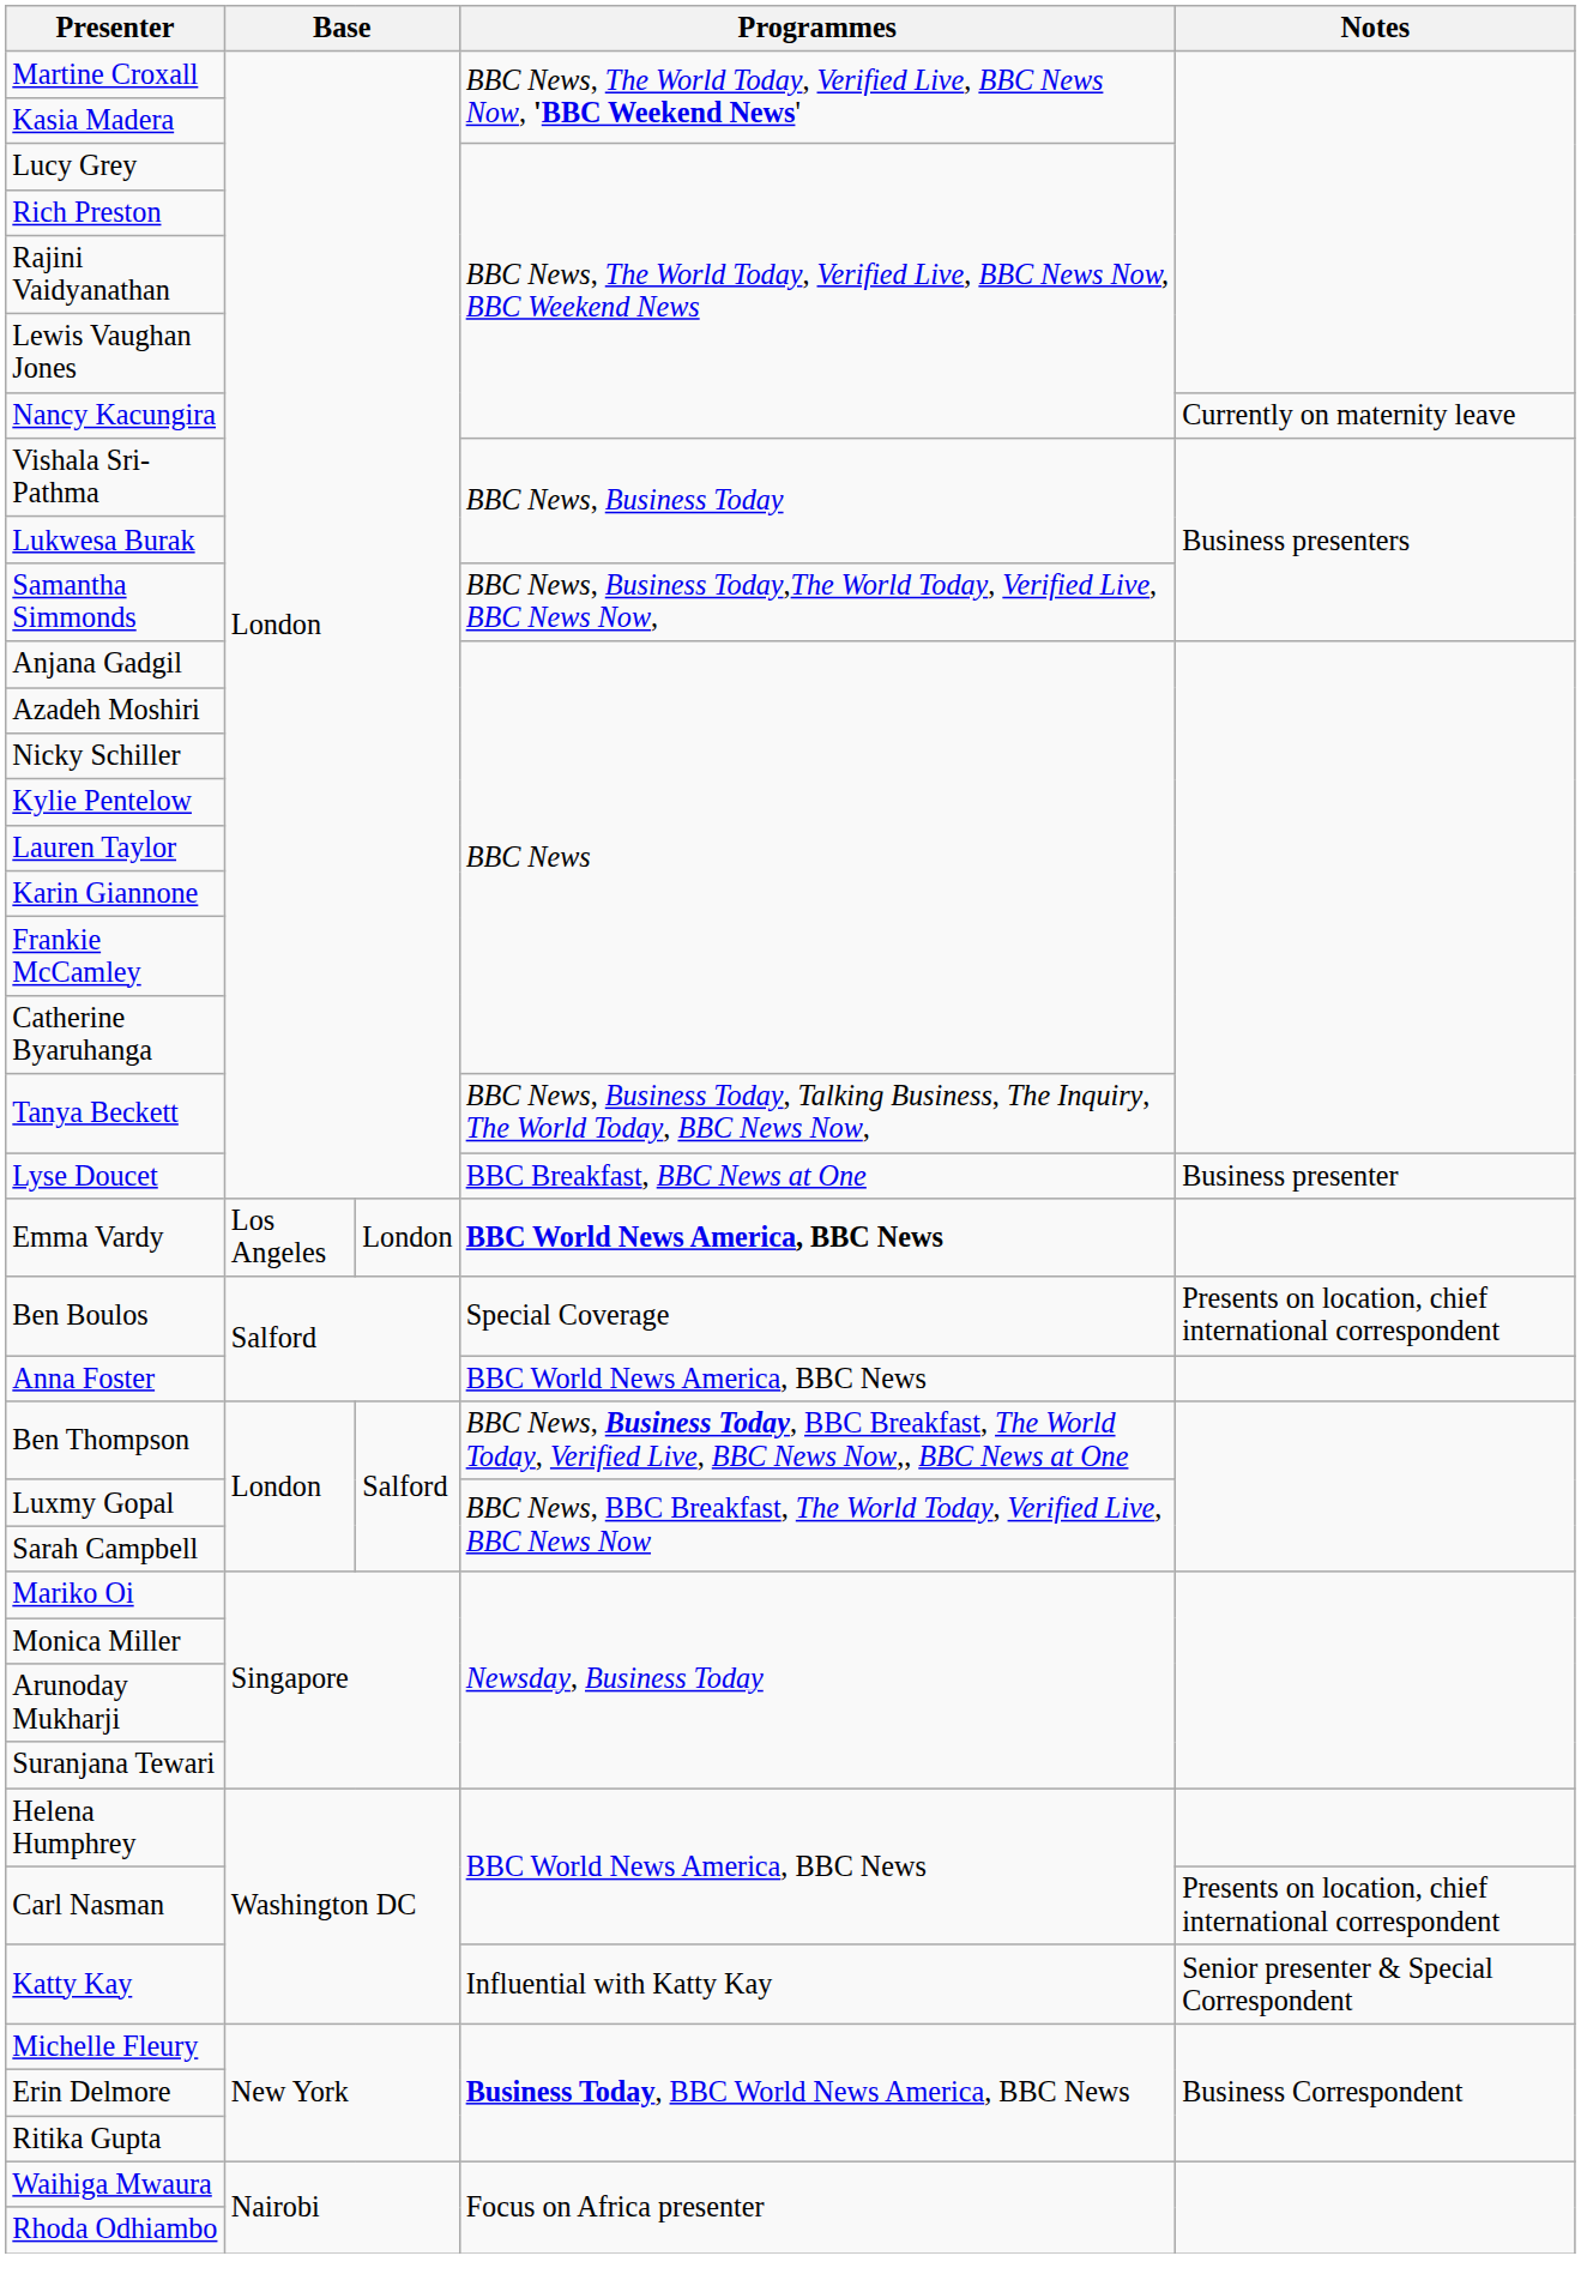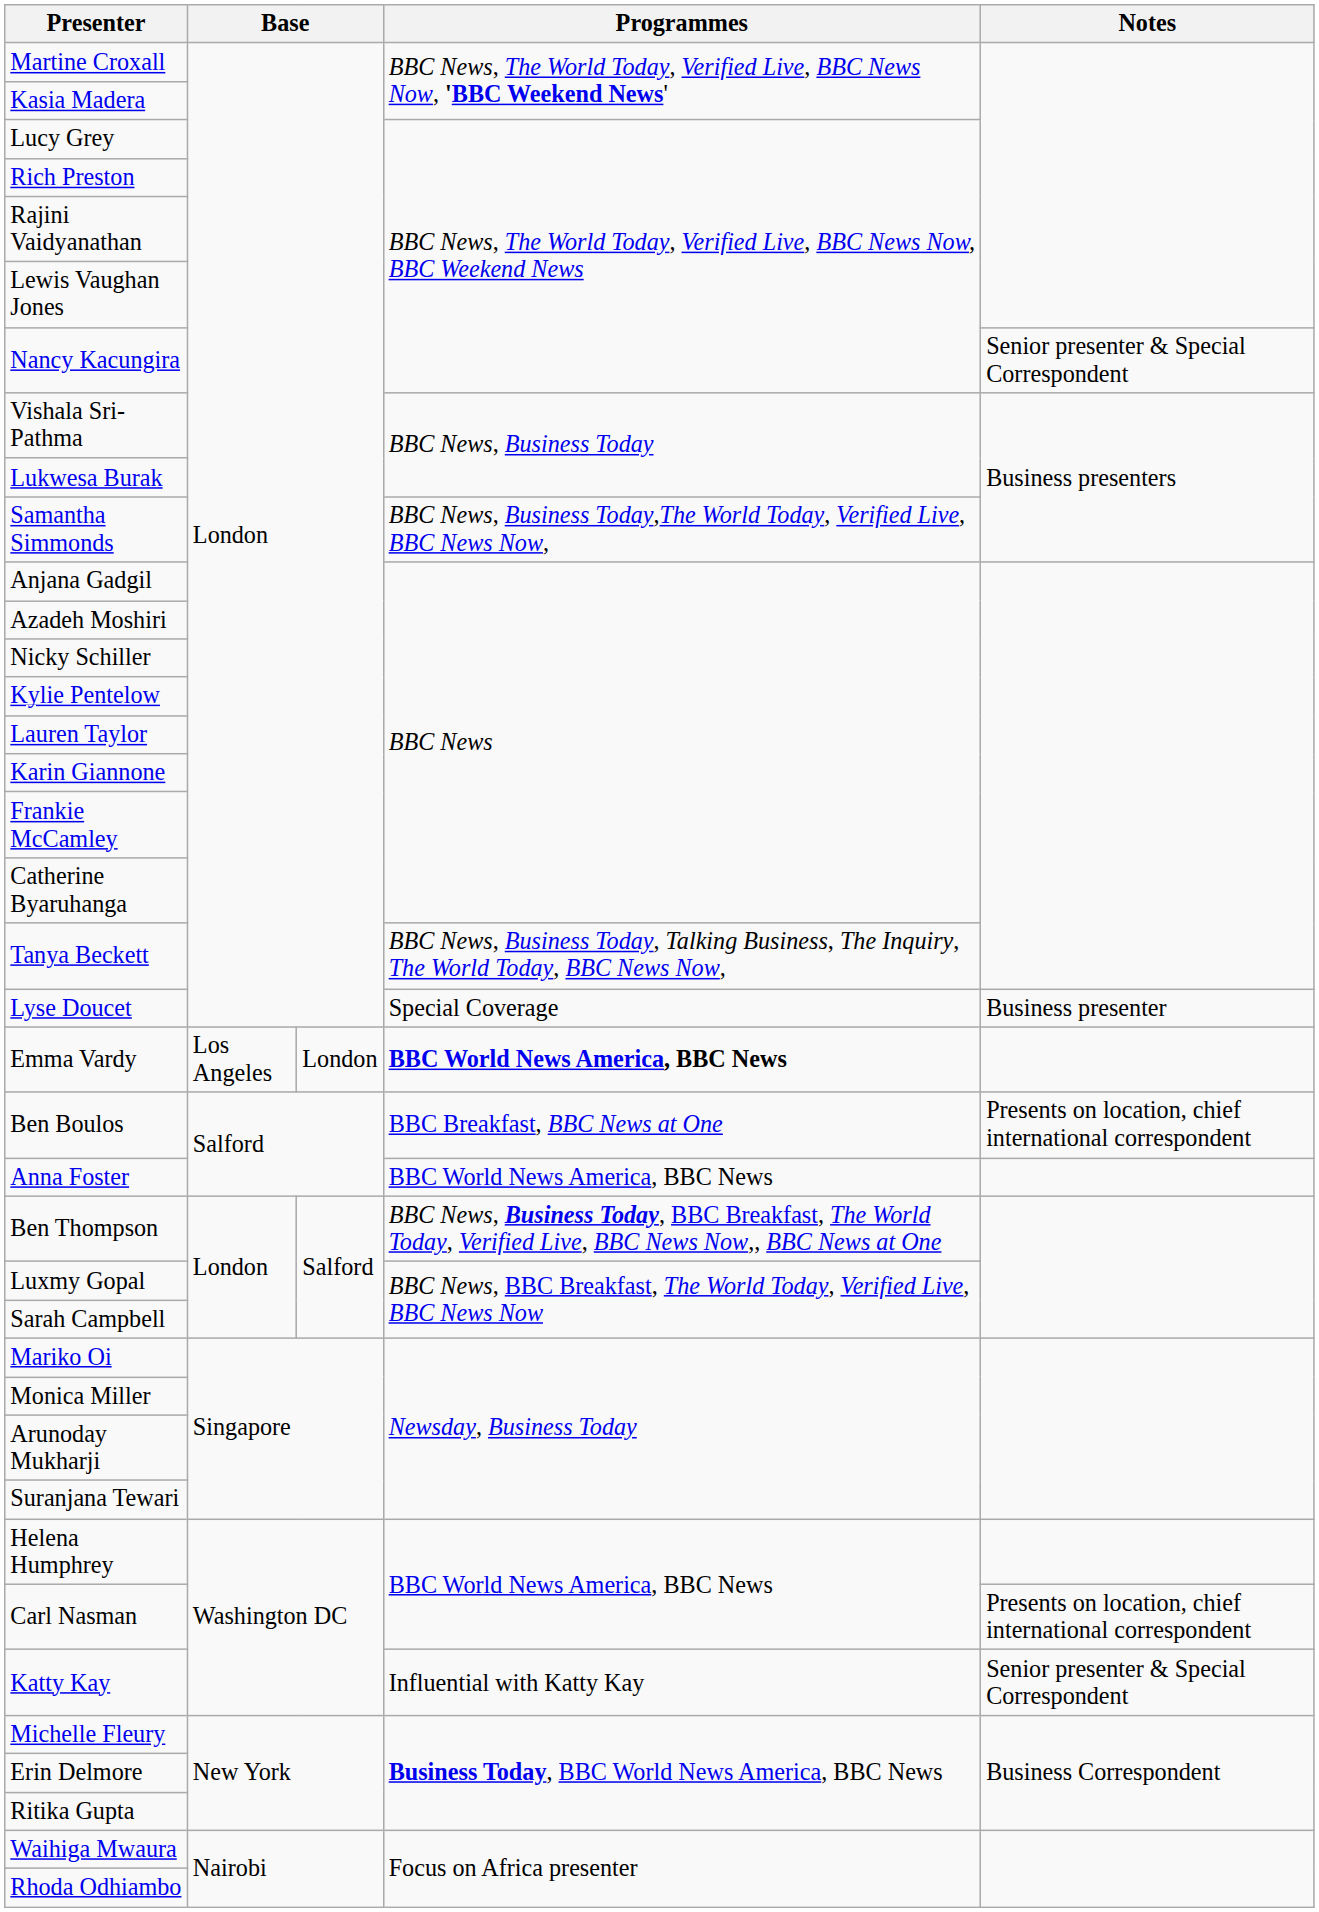Nancy Kacungira | Notes: Currently on maternity leave -> Senior presenter & Special Correspondent
Lyse Doucet | Programmes: BBC Breakfast, BBC News at One -> Special Coverage
Ben Boulos | Programmes: Special Coverage -> BBC Breakfast, BBC News at One
